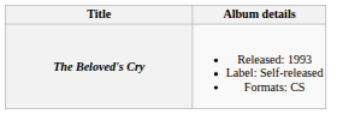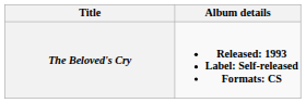The Beloved's Cry | Album details: normal -> bold
